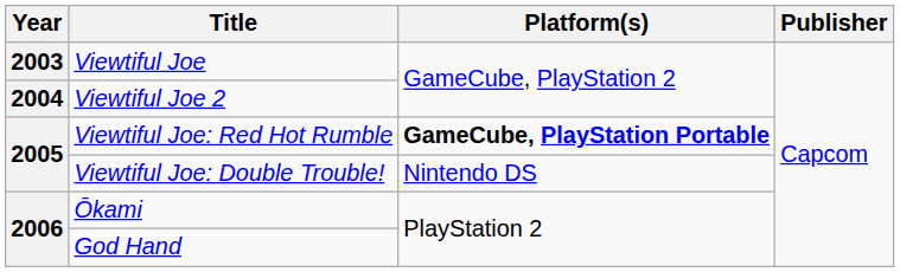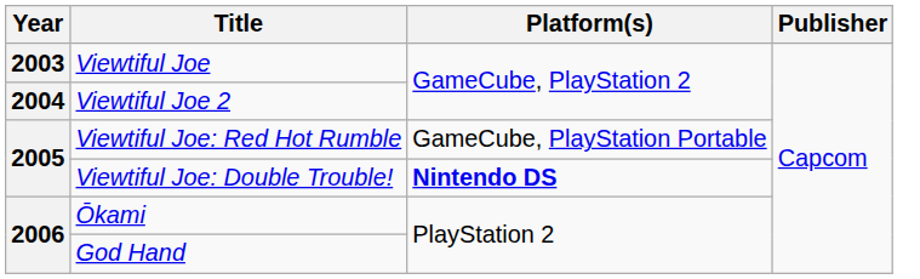Viewtiful Joe: Red Hot Rumble | Platform(s): bold -> normal
Viewtiful Joe: Double Trouble! | Platform(s): normal -> bold
